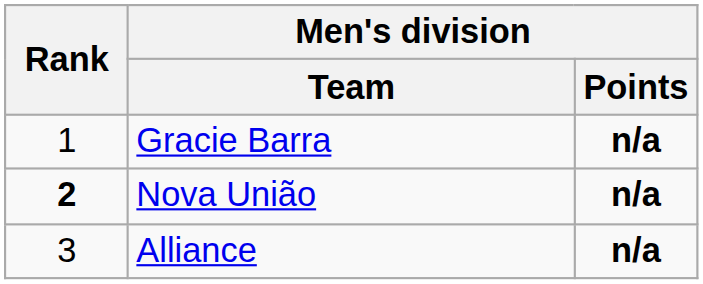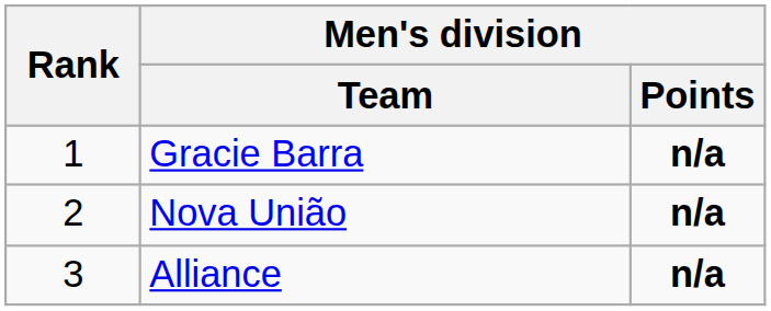Nova União | Rank: bold -> normal
